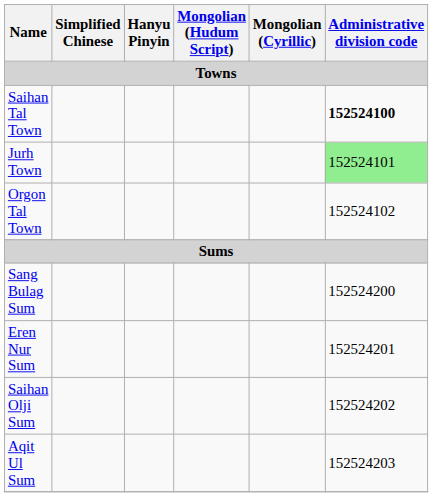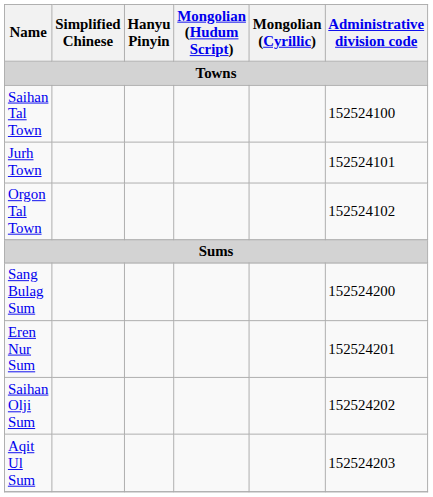Saihan Tal Town | Administrative division code: bold -> normal
Jurh Town | Administrative division code: lightgreen background -> no background
